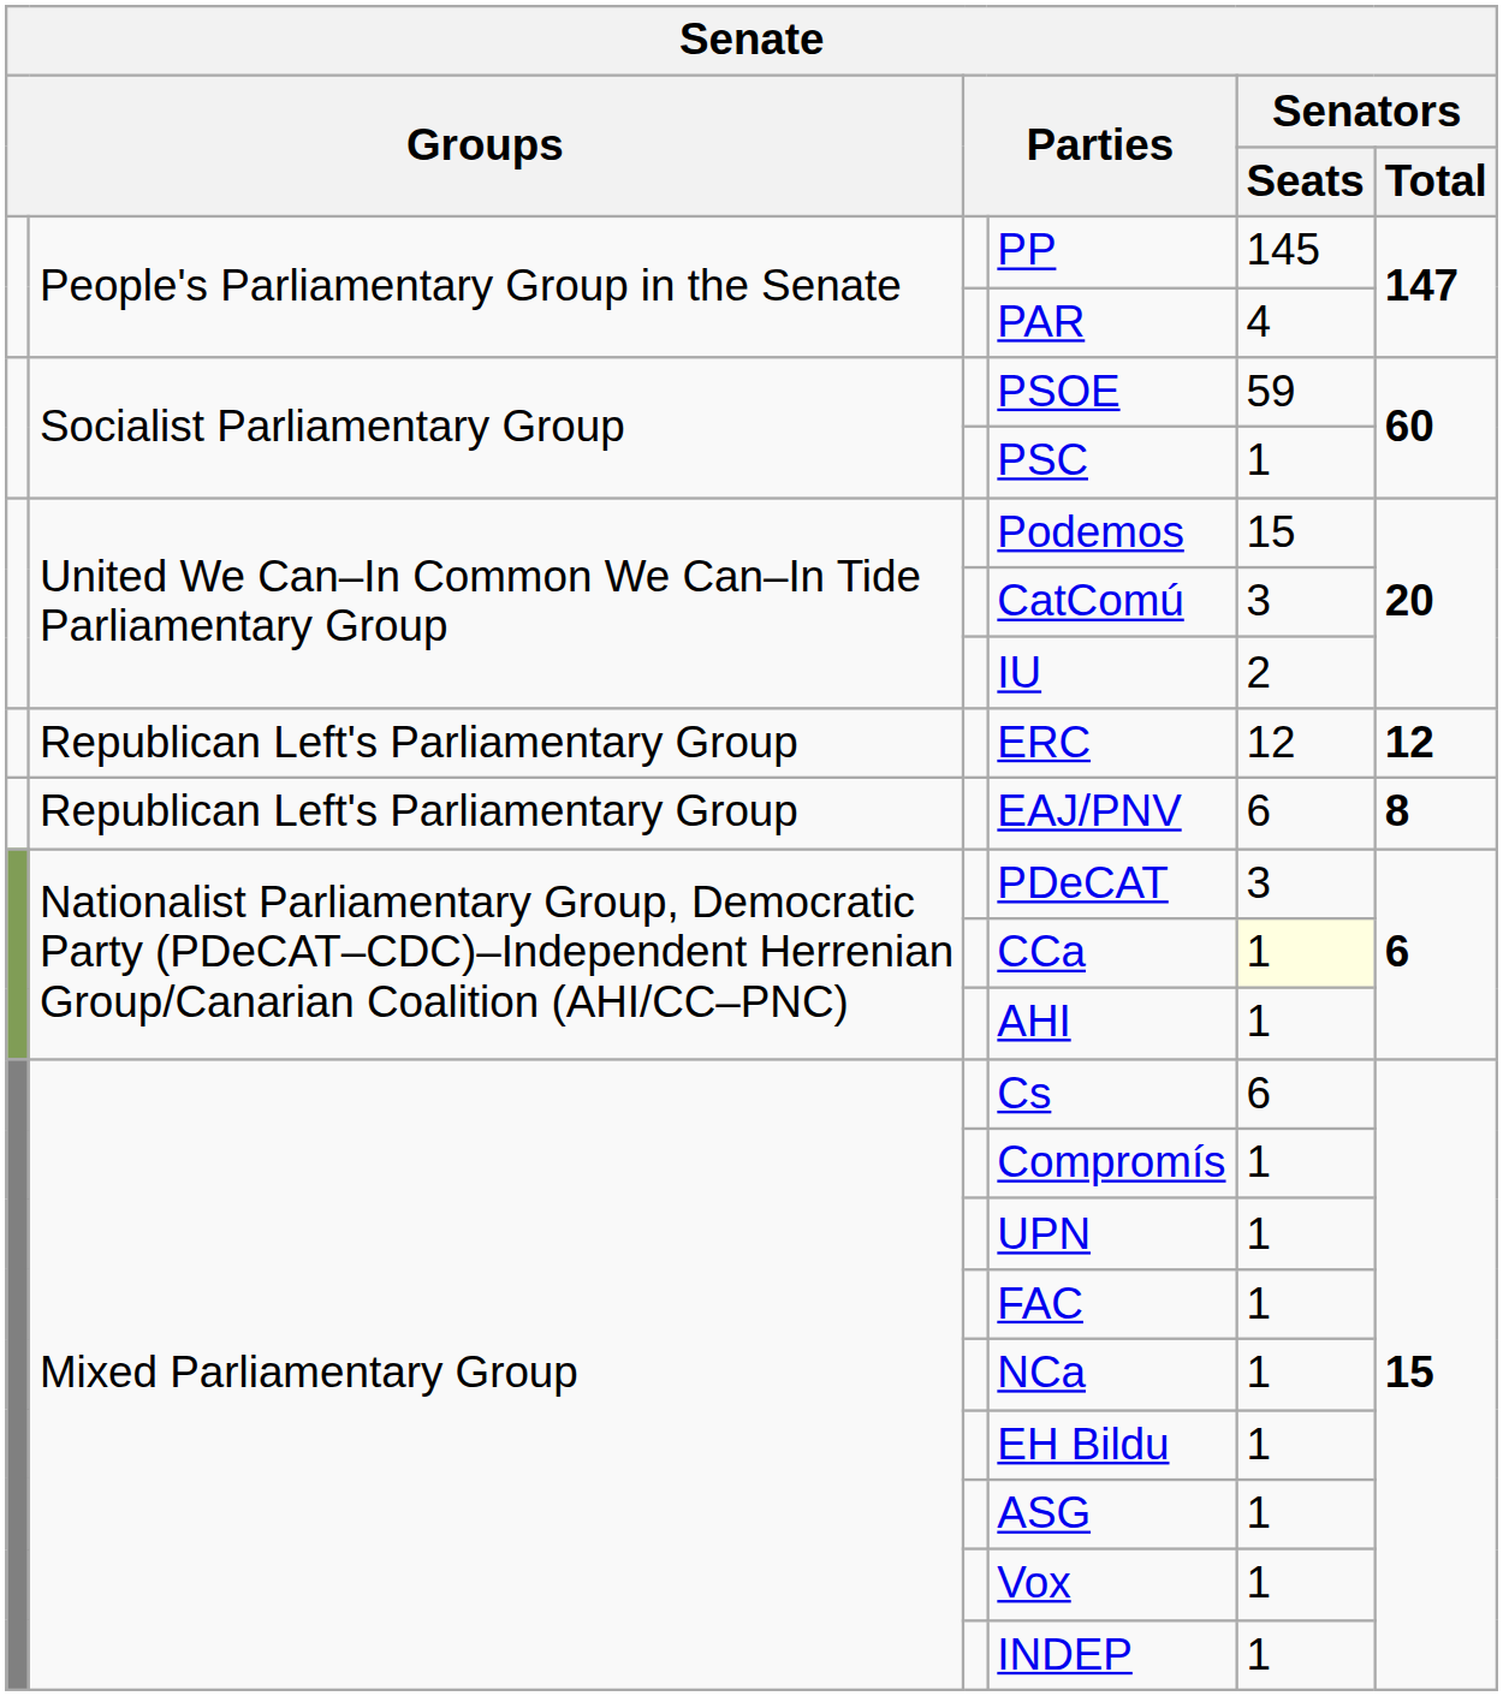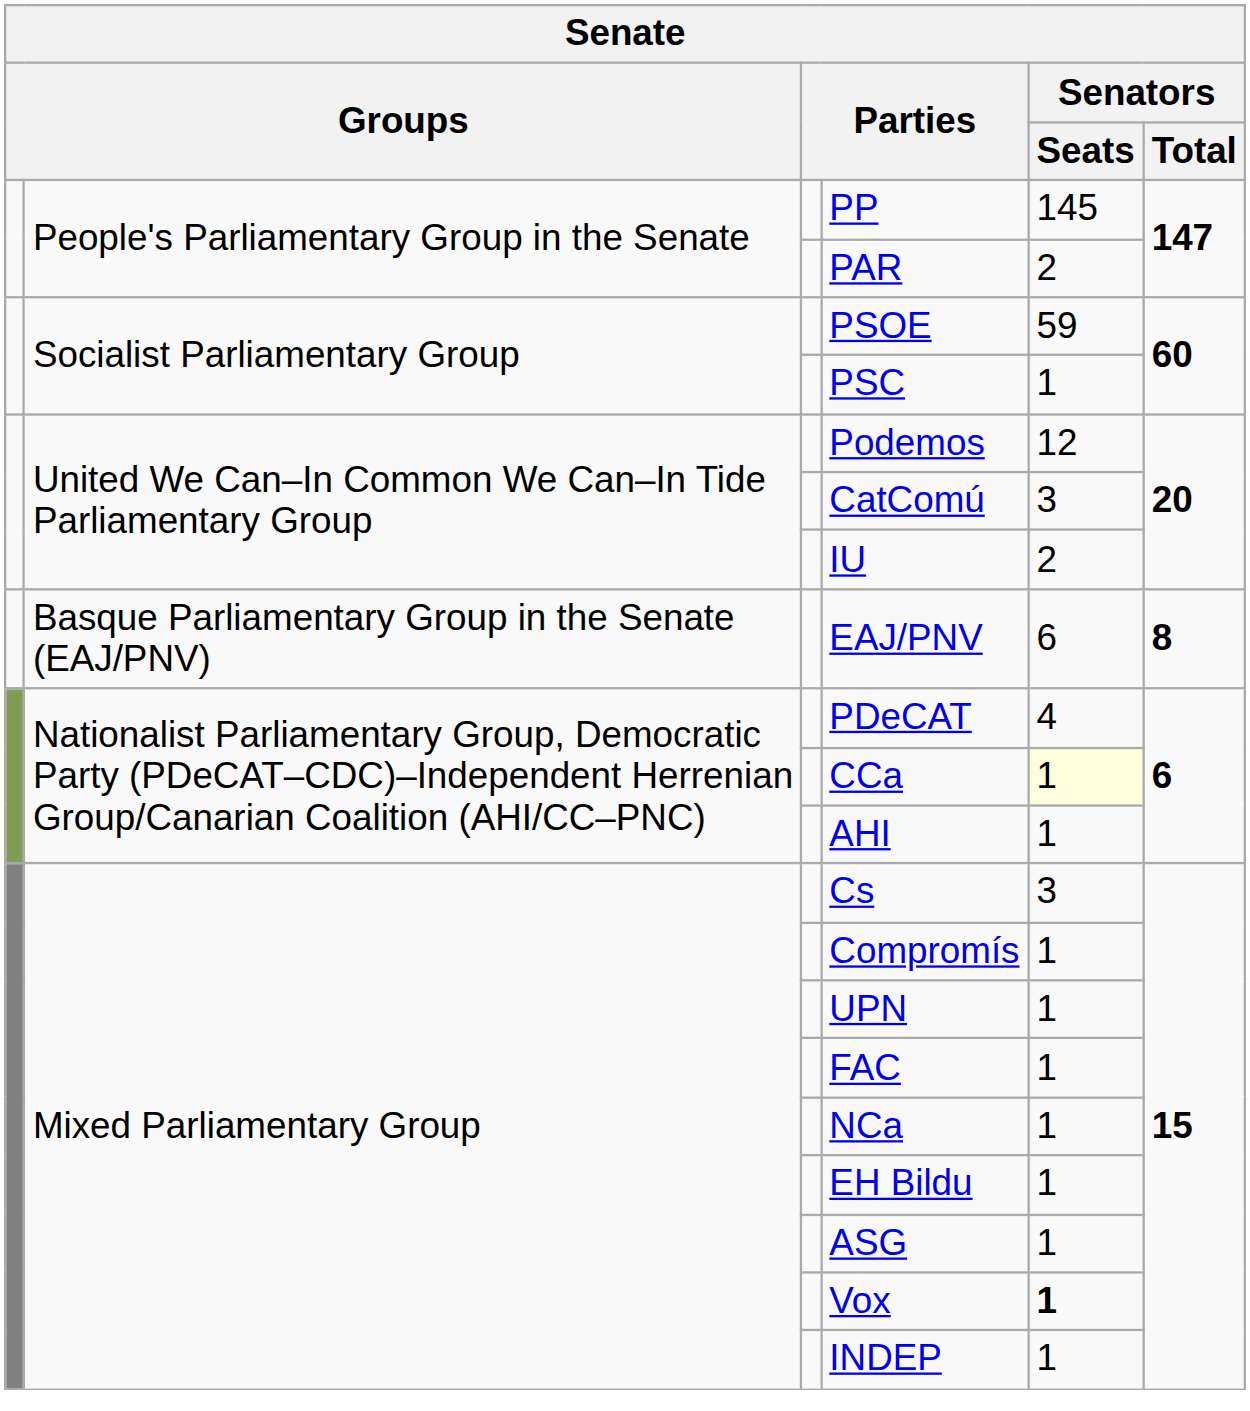PAR | Senators / Seats: 4 -> 2
Podemos | Senators / Seats: 15 -> 12
- row: Republican Left's Parliamentary Group | ERC | 12 | 12
EAJ/PNV | column 2: Republican Left's Parliamentary Group -> Basque Parliamentary Group in the Senate (EAJ/PNV)
PDeCAT | Senators / Seats: 3 -> 4
Cs | Senators / Seats: 6 -> 3
Vox | Senators / Seats: normal -> bold
